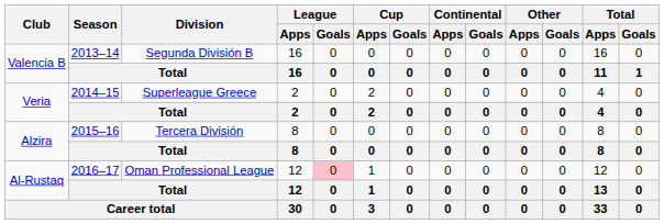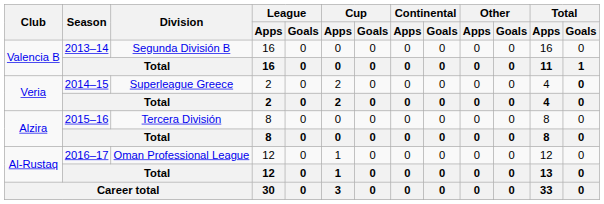Veria / Superleague Greece | Total / Goals: normal -> bold
Al-Rustaq / Oman Professional League | League / Goals: pink background -> no background
